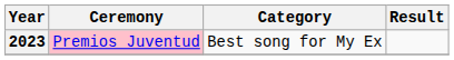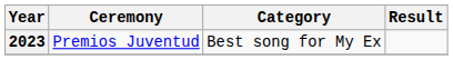2023 | Ceremony: pink background -> no background
